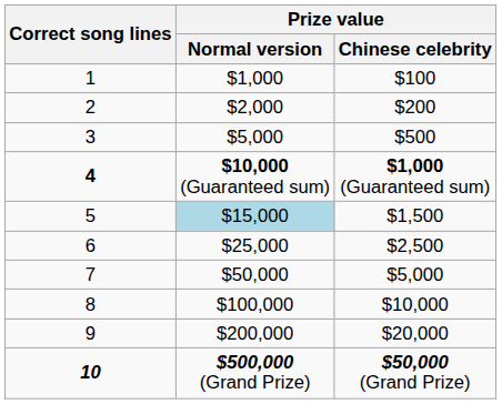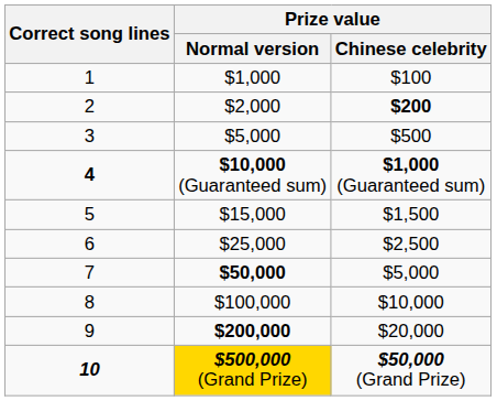2 | Prize value / Chinese celebrity: normal -> bold
5 | Prize value / Normal version: lightblue background -> no background
7 | Prize value / Normal version: normal -> bold
9 | Prize value / Normal version: normal -> bold
10 | Prize value / Normal version: no background -> gold background
